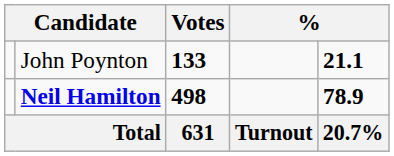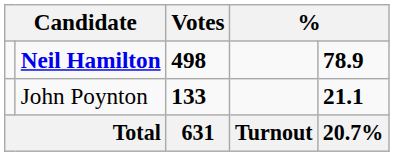rows swapped: Neil Hamilton <-> John Poynton
